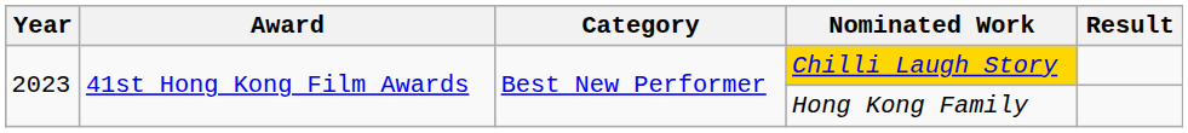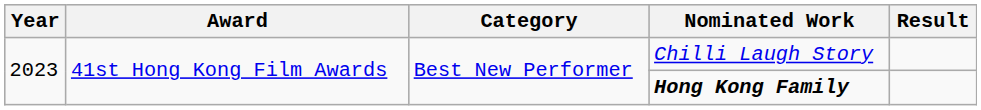Chilli Laugh Story | Nominated Work: gold background -> no background
Hong Kong Family | Nominated Work: normal -> bold
